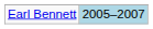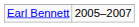Earl Bennett | column 2: lightblue background -> no background
